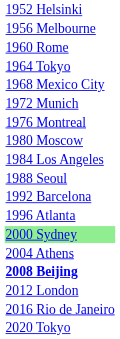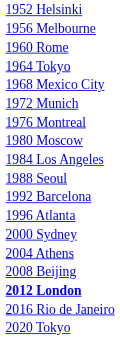2000 Sydney | column 1: lightgreen background -> no background
2008 Beijing | column 1: bold -> normal
2012 London | column 1: normal -> bold
